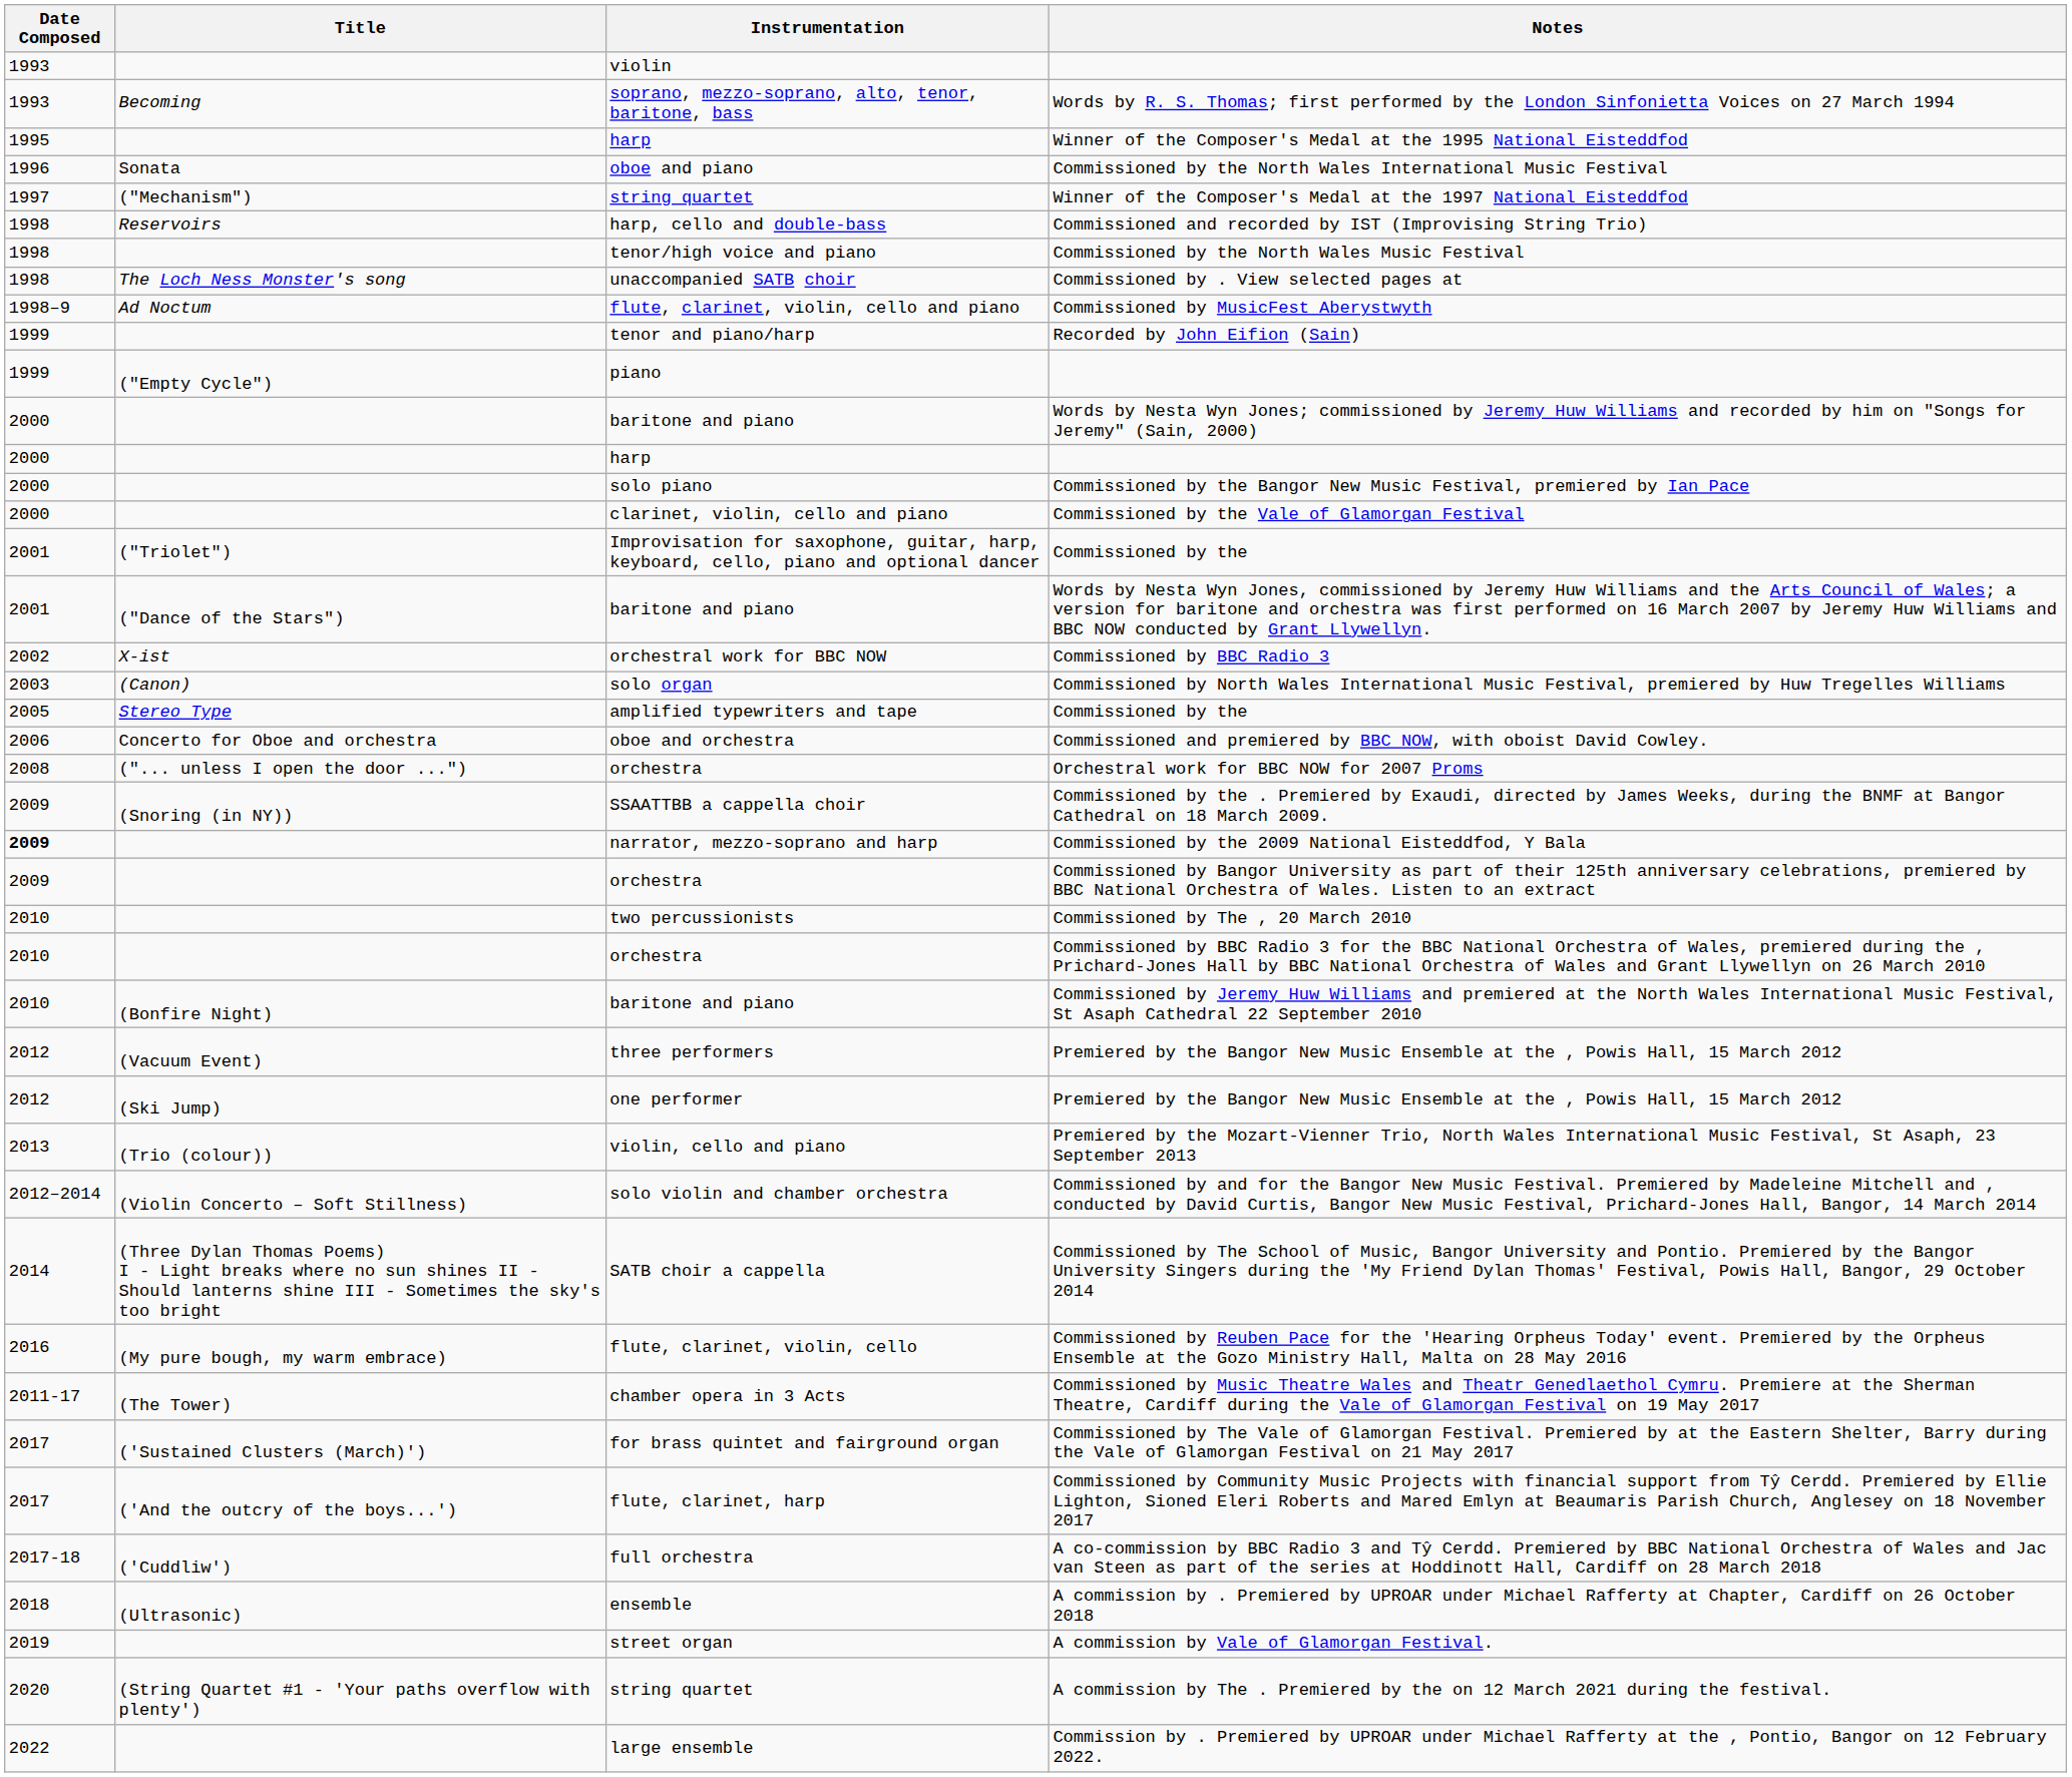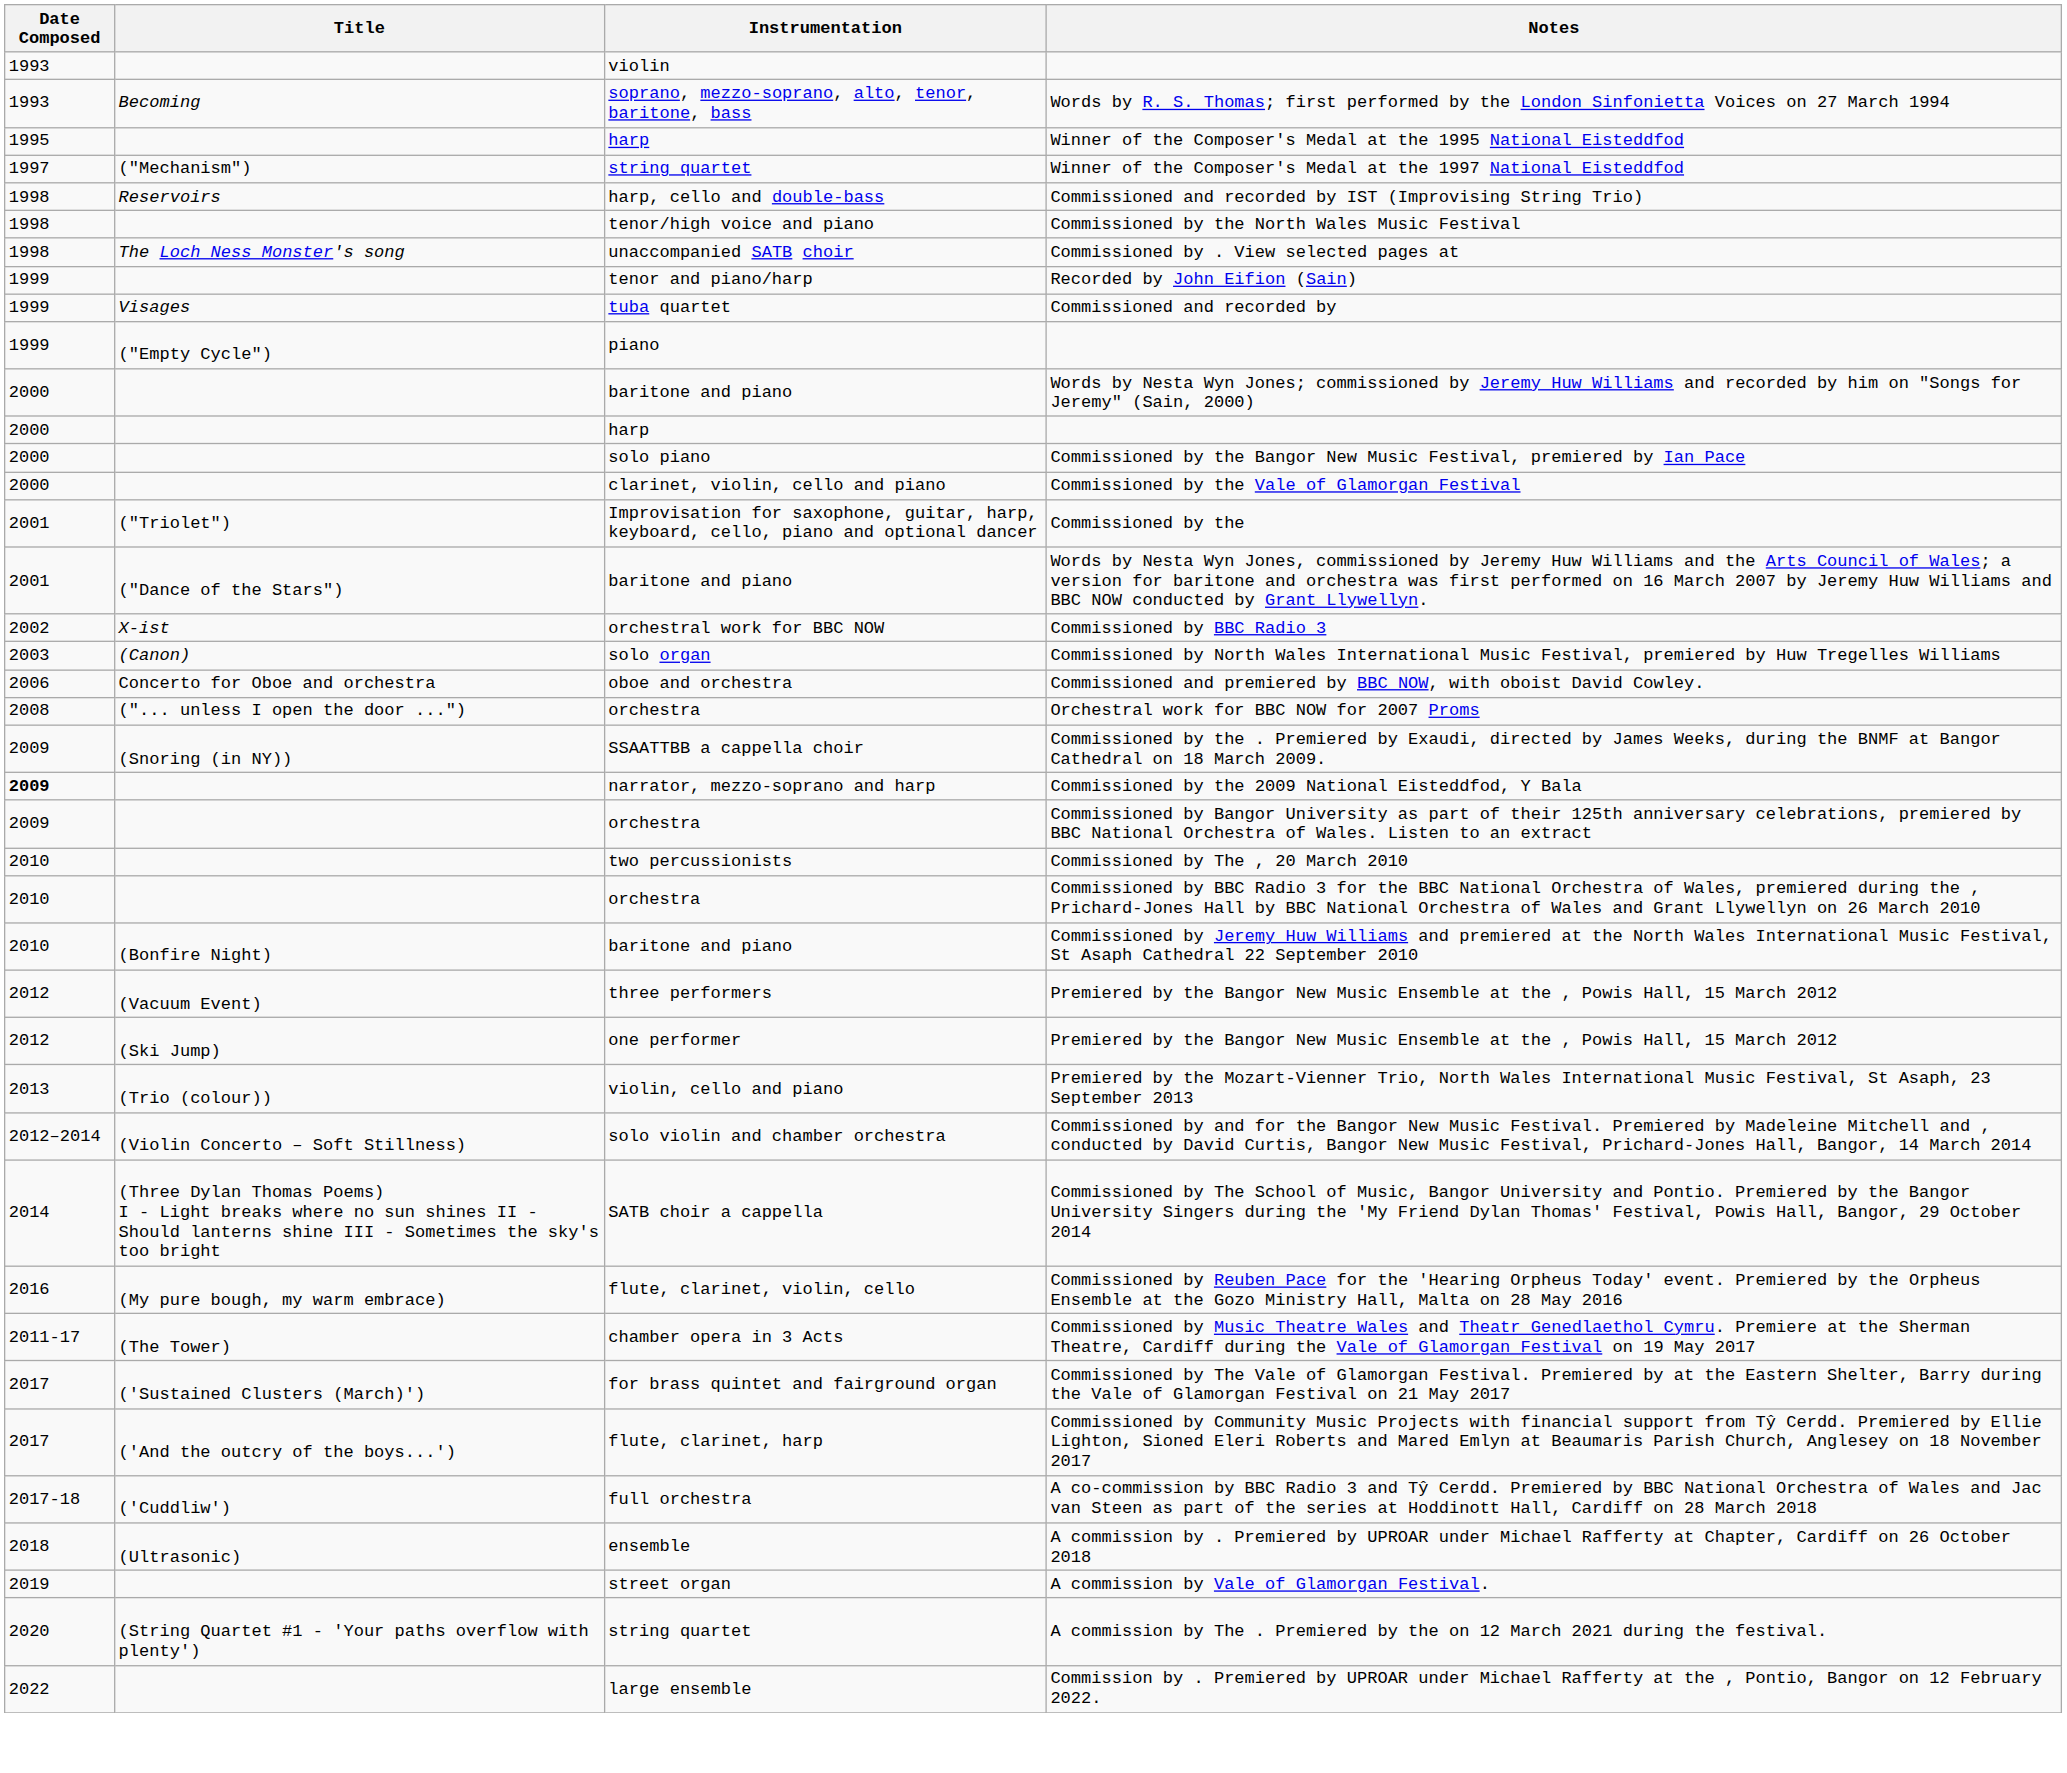- row: 1996 | Sonata | oboe and piano | Commissioned by the North Wales International Music Festival
- row: 1998–9 | Ad Noctum | flute, clarinet, violin, cello and piano | Commissioned by MusicFest Aberystwyth
+ row: 1999 | Visages | tuba quartet | Commissioned and recorded by
- row: 2005 | Stereo Type | amplified typewriters and tape | Commissioned by the
